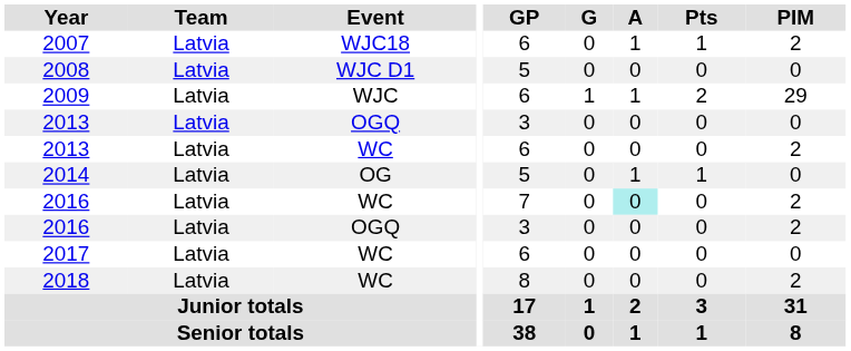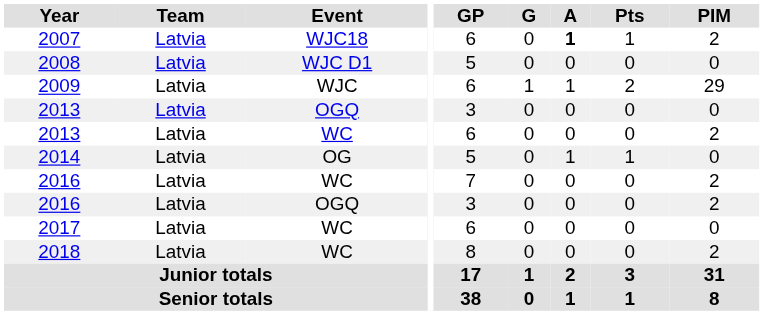2007 | A: normal -> bold
2016 / WC | A: paleturquoise background -> no background
